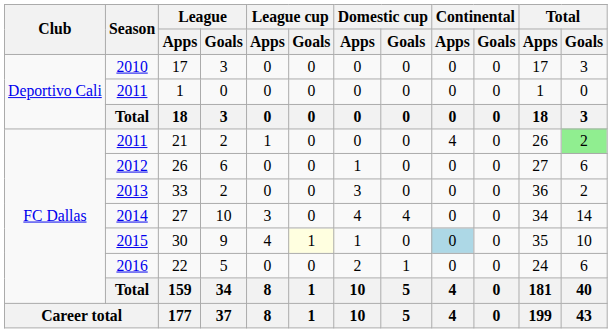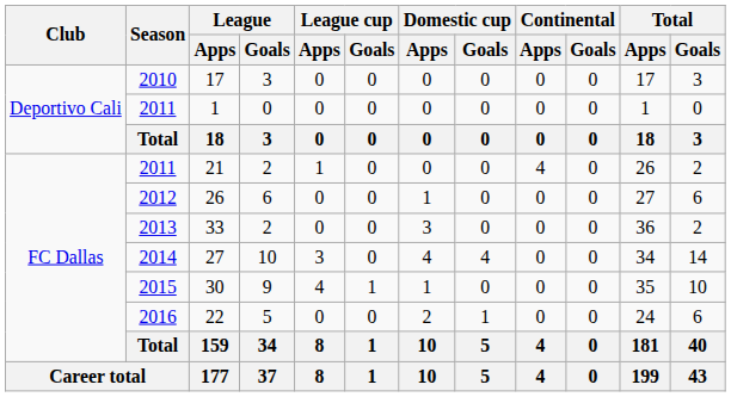21 | Total / Goals: lightgreen background -> no background
30 | League cup / Goals: lightyellow background -> no background
30 | Continental / Apps: lightblue background -> no background
